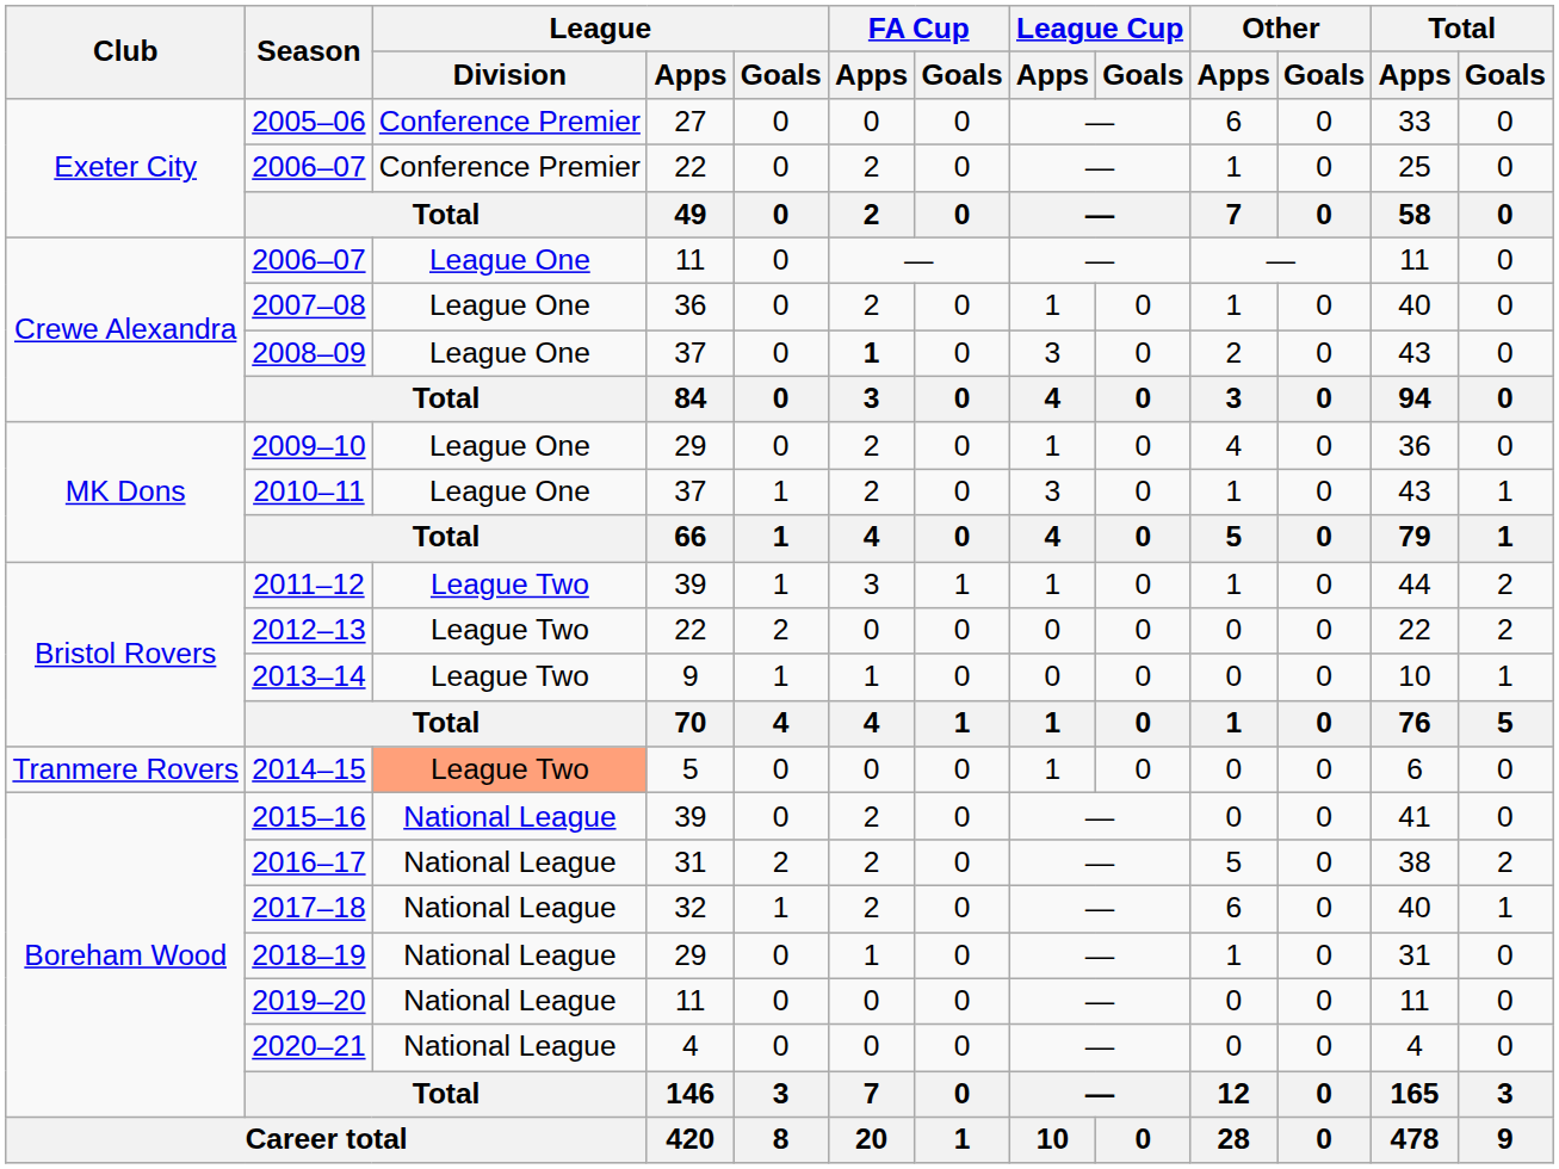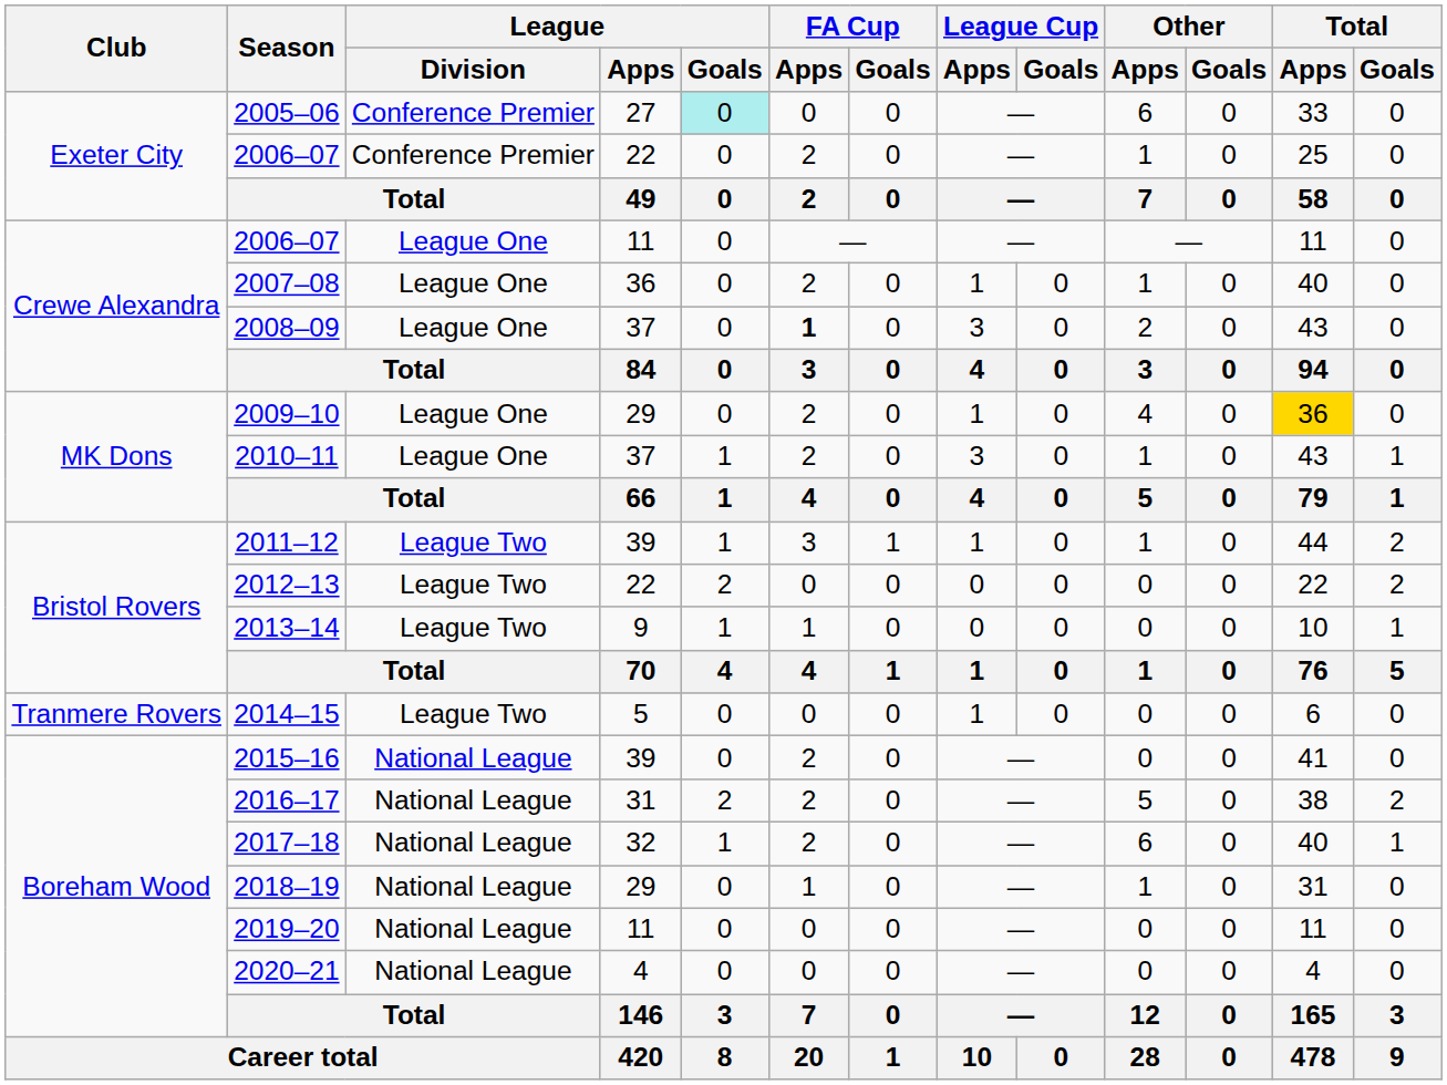2005–06 | League / Goals: no background -> paleturquoise background
2009–10 | Total / Apps: no background -> gold background
2014–15 | League / Division: lightsalmon background -> no background
